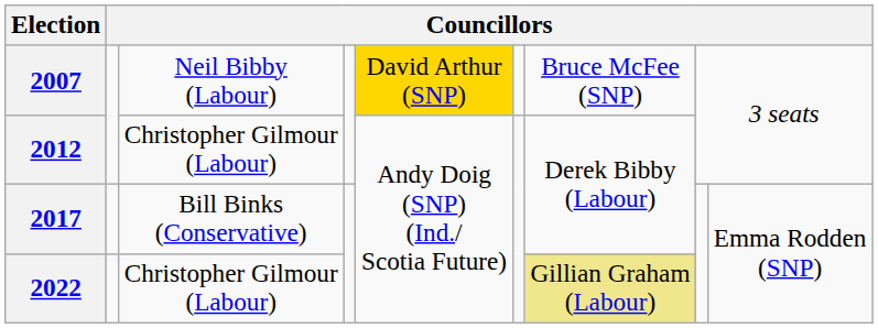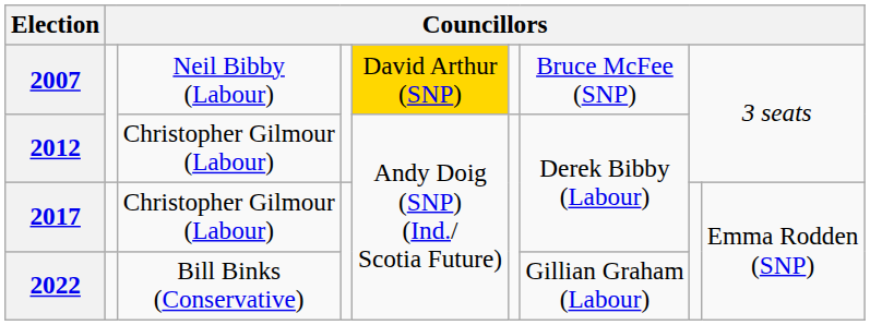2017 | column 3: Bill Binks (Conservative) -> Christopher Gilmour (Labour)
2022 | column 3: Christopher Gilmour (Labour) -> Bill Binks (Conservative)
2022 | column 7: khaki background -> no background
